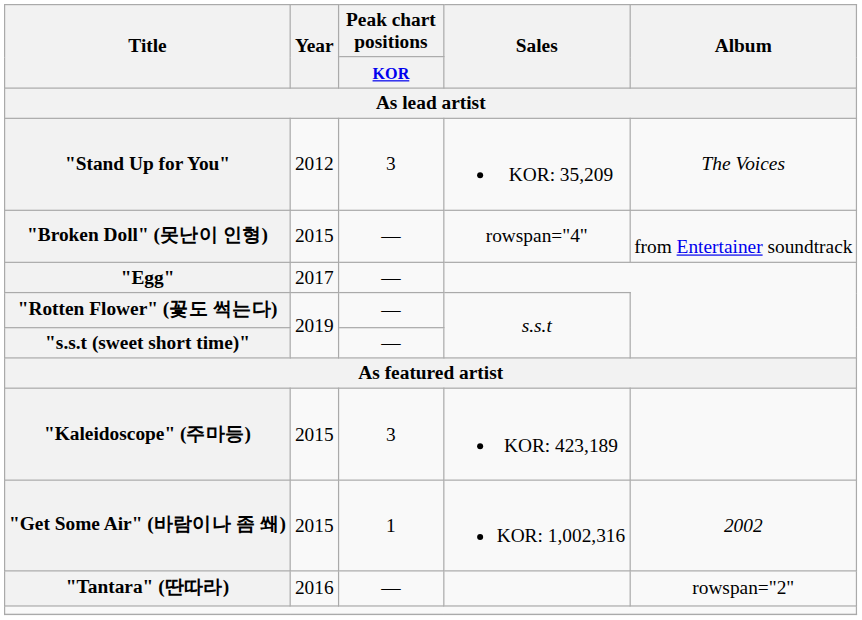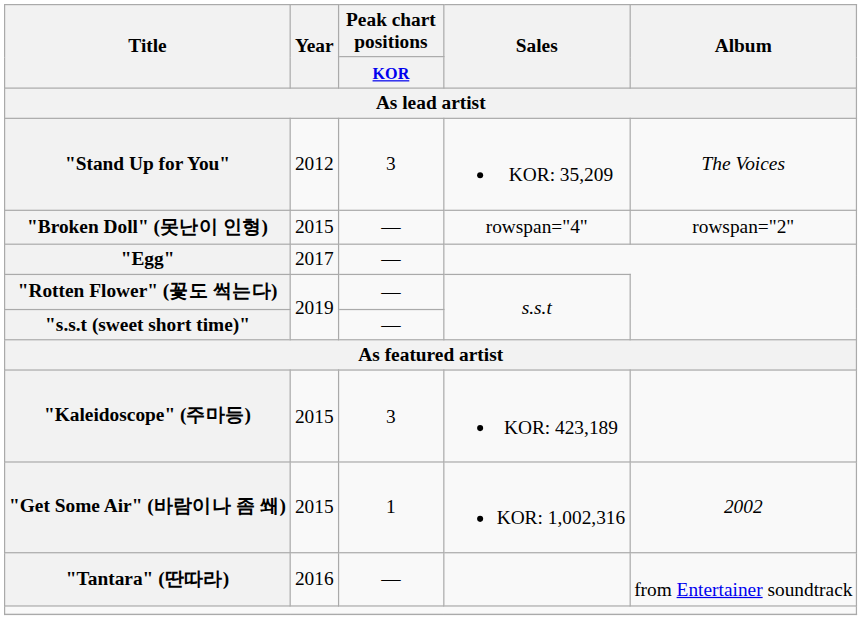"Broken Doll" (못난이 인형) | Album: from Entertainer soundtrack -> rowspan="2"
"Tantara" (딴따라) | Album: rowspan="2" -> from Entertainer soundtrack
